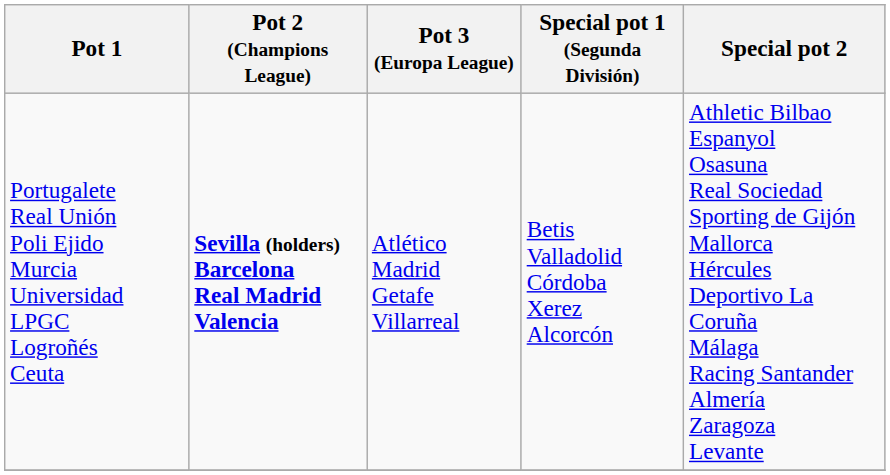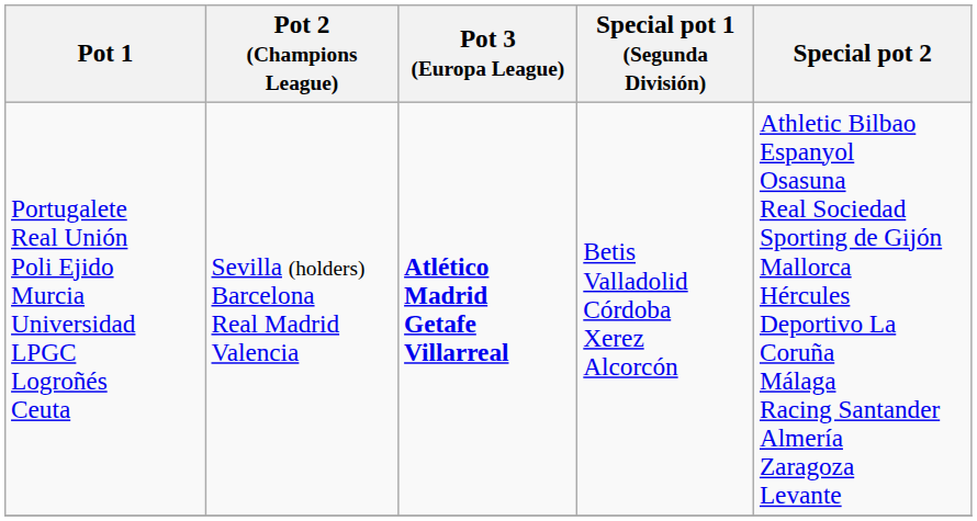row 2 | Pot 2 (Champions League): bold -> normal
row 2 | Pot 3 (Europa League): normal -> bold
